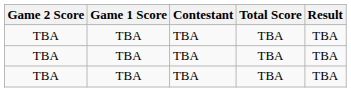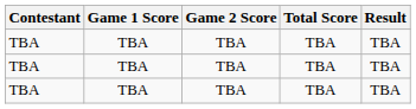columns swapped: Contestant <-> Game 2 Score
